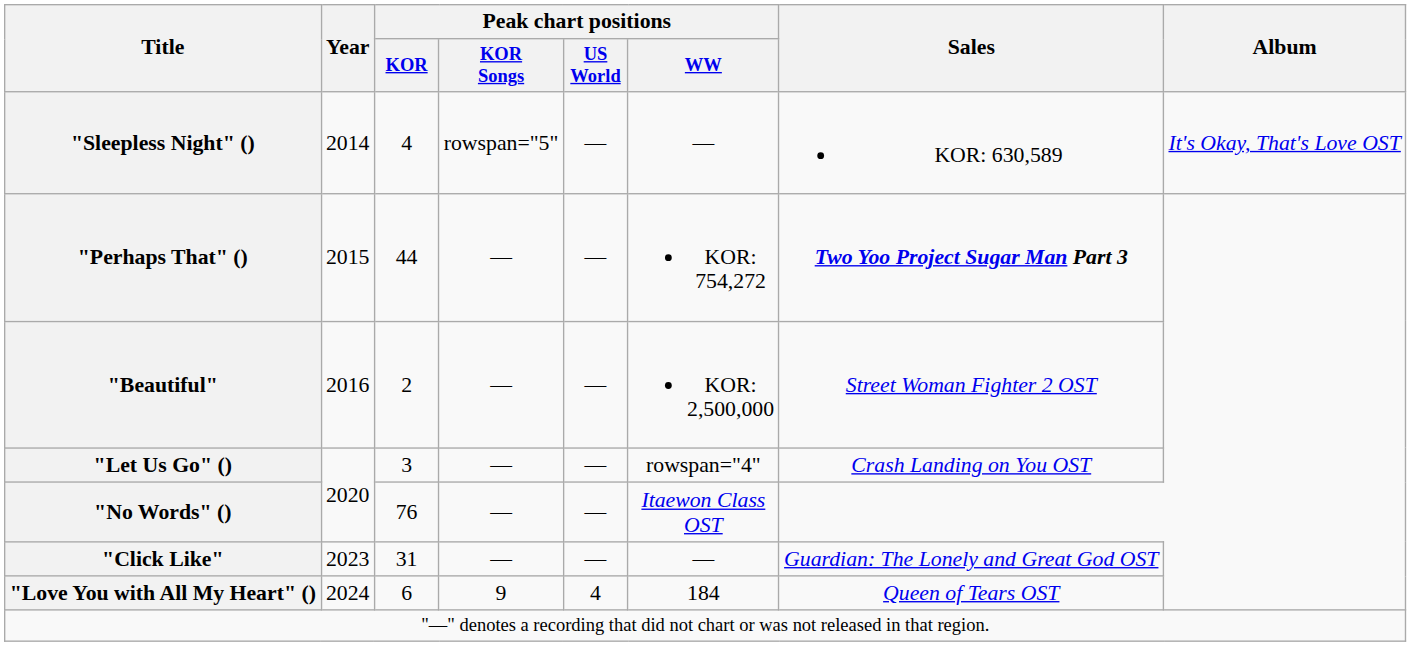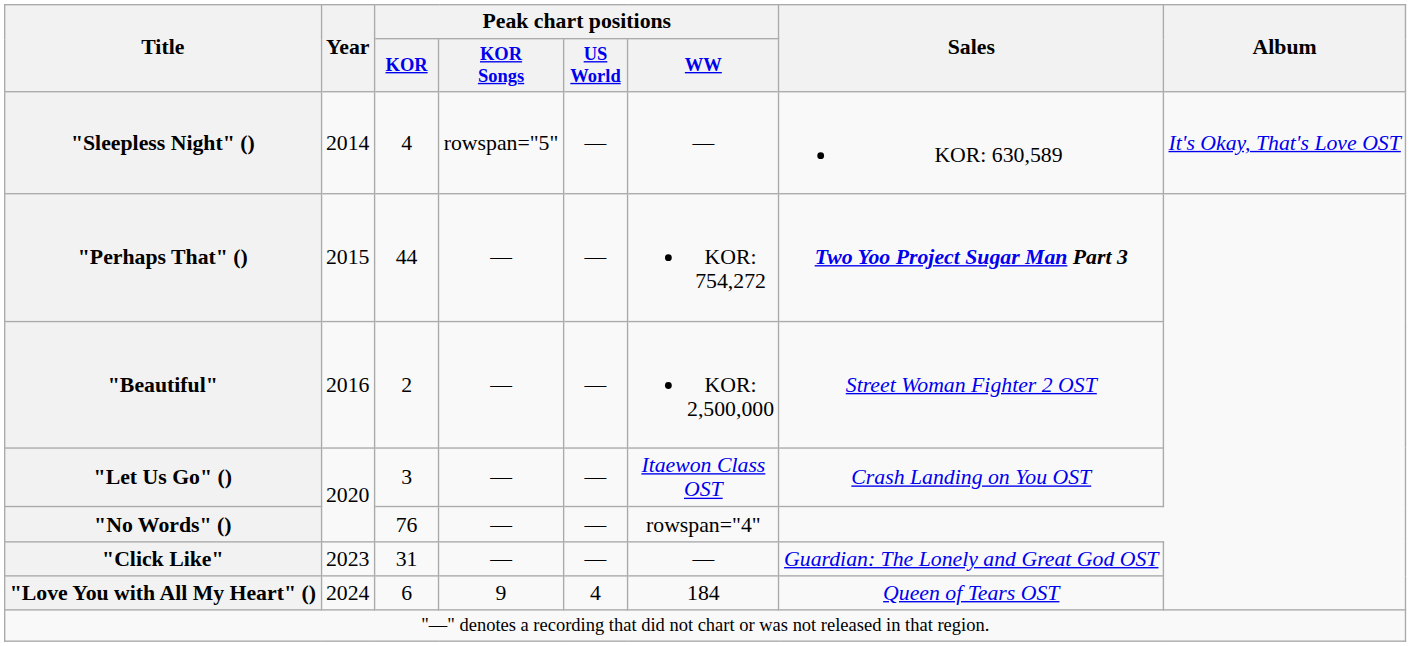"Let Us Go" () | Peak chart positions / WW: rowspan="4" -> Itaewon Class OST
"No Words" () | Peak chart positions / WW: Itaewon Class OST -> rowspan="4"
